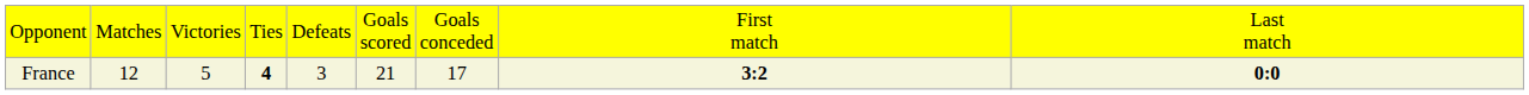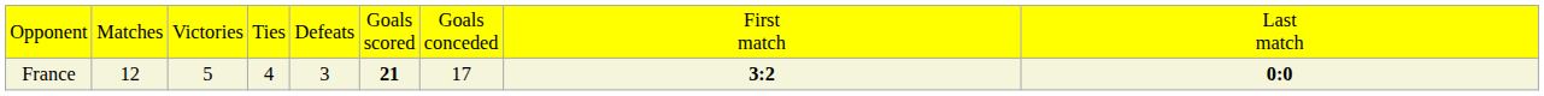France | column 4: bold -> normal
France | column 6: normal -> bold
